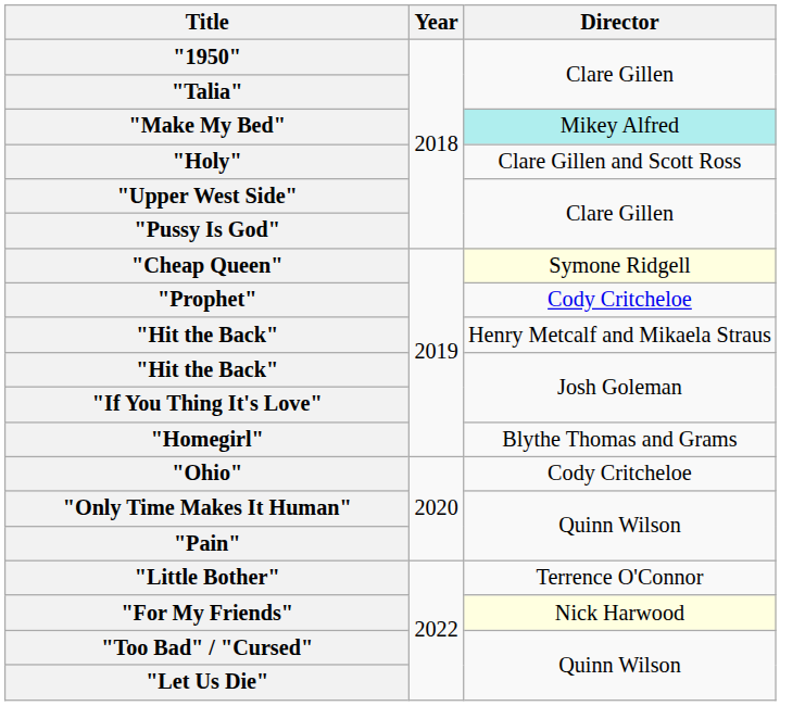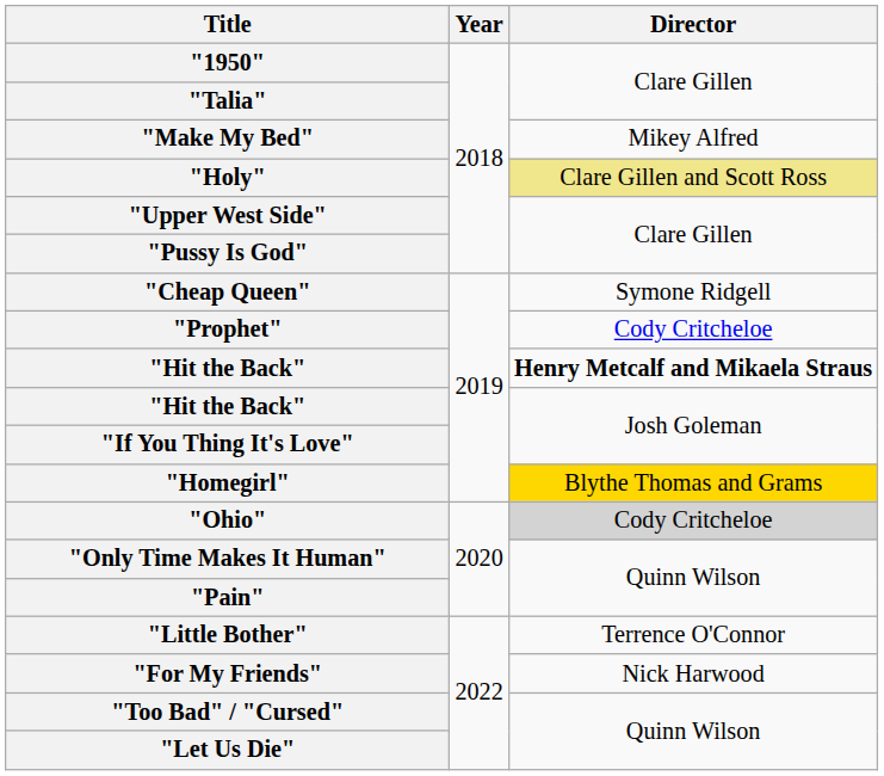"Make My Bed" | Director: paleturquoise background -> no background
"Holy" | Director: no background -> khaki background
"Cheap Queen" | Director: lightyellow background -> no background
"Hit the Back" / Henry Metcalf and Mikaela Straus | Director: normal -> bold
"Homegirl" | Director: no background -> gold background
"Ohio" | Director: no background -> lightgrey background
"For My Friends" | Director: lightyellow background -> no background
